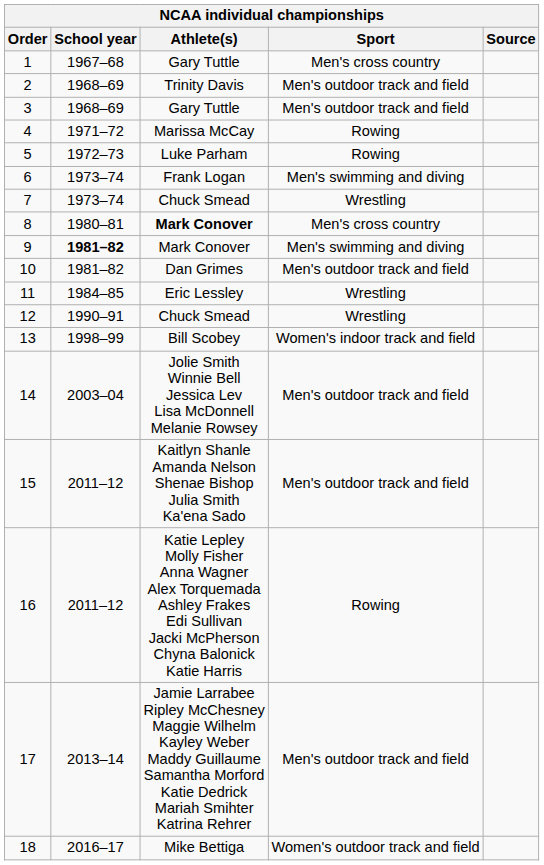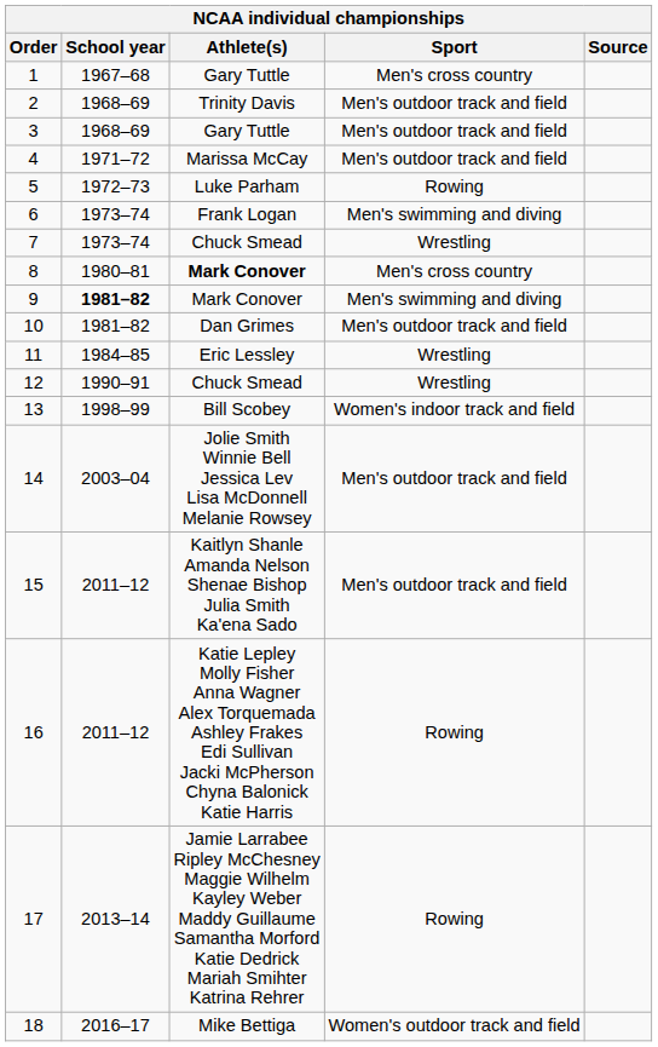4 | Sport: Rowing -> Men's outdoor track and field
17 | Sport: Men's outdoor track and field -> Rowing
